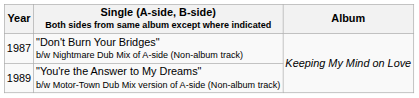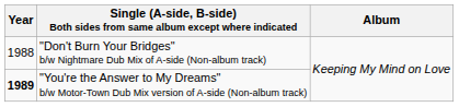row 2 | Year: 1987 -> 1988
row 3 | Year: normal -> bold
